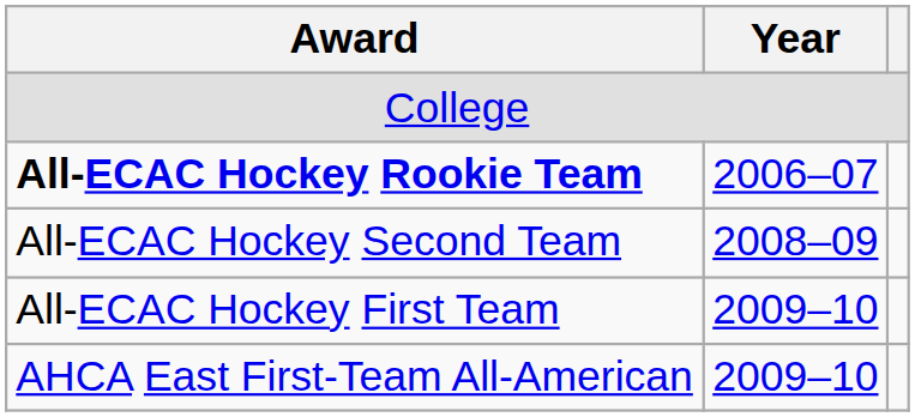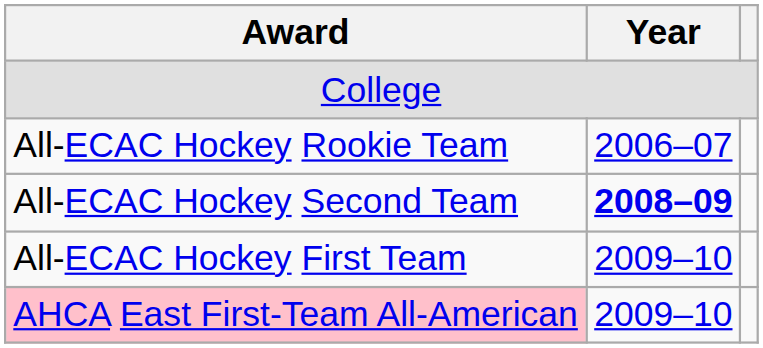All-ECAC Hockey Rookie Team | Award: bold -> normal
All-ECAC Hockey Second Team | Year: normal -> bold
AHCA East First-Team All-American | Award: no background -> pink background
